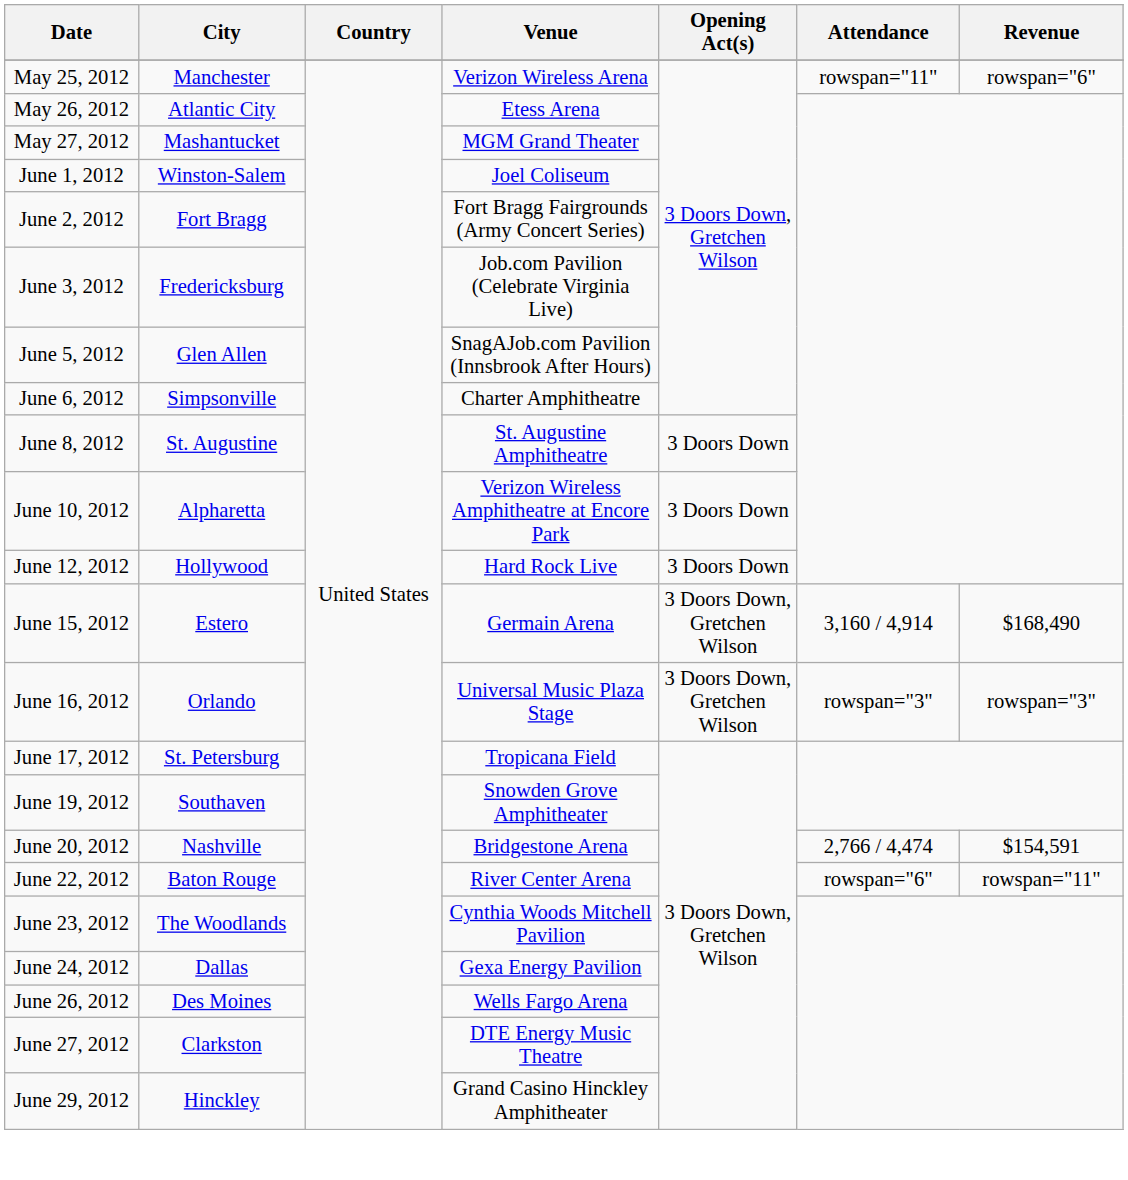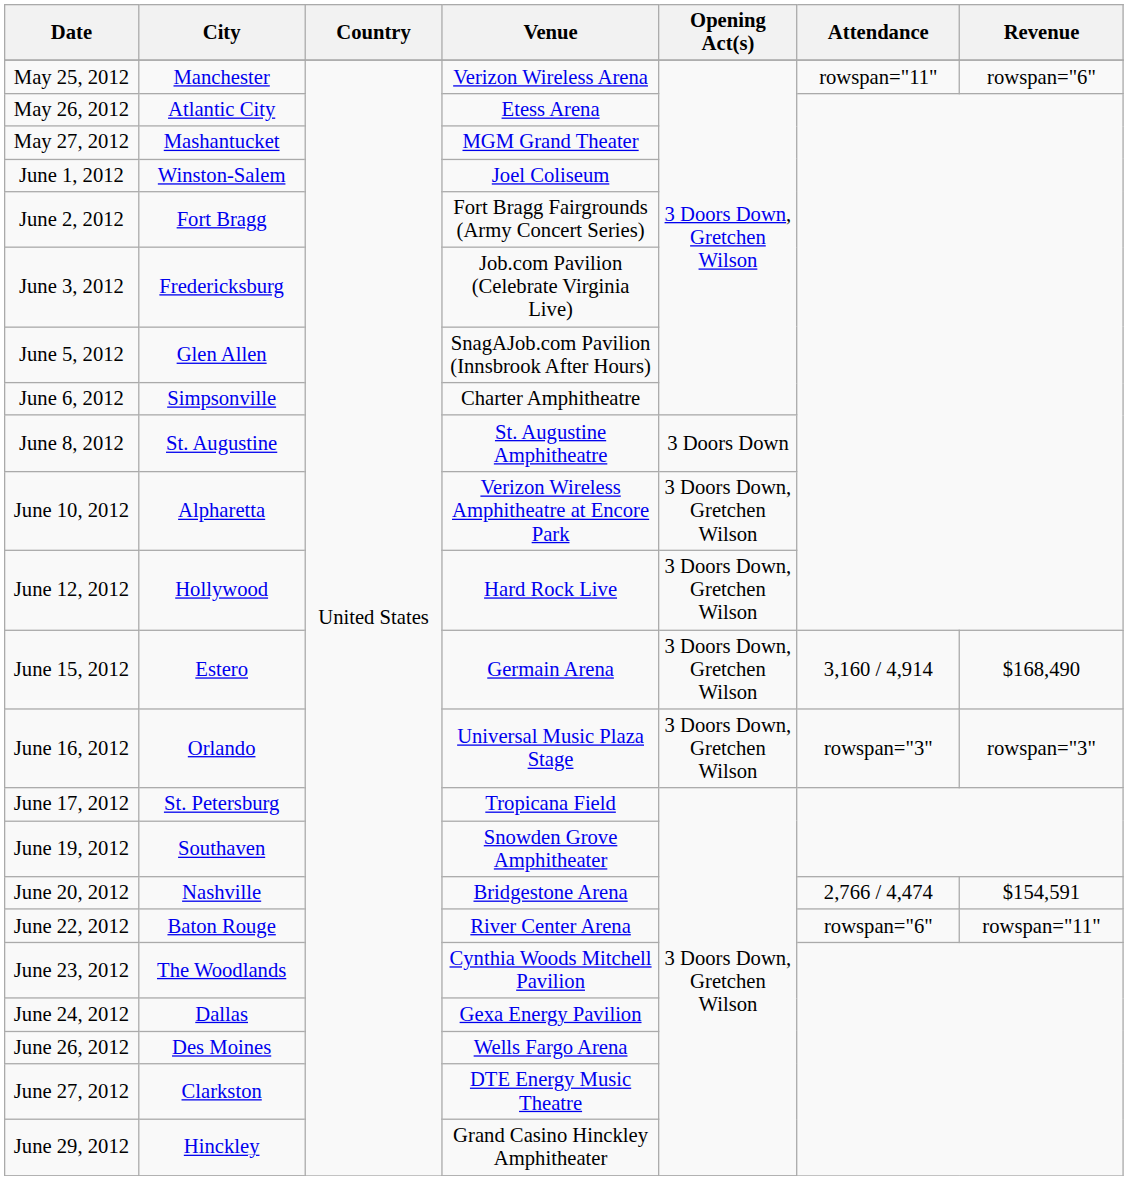June 10, 2012 | Opening Act(s): 3 Doors Down -> 3 Doors Down, Gretchen Wilson
June 12, 2012 | Opening Act(s): 3 Doors Down -> 3 Doors Down, Gretchen Wilson
